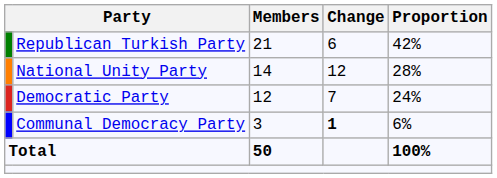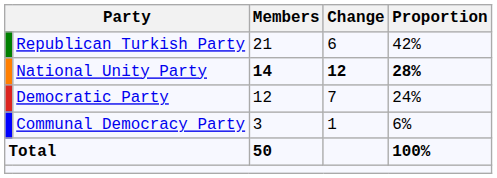National Unity Party | Members: normal -> bold
National Unity Party | Change: normal -> bold
National Unity Party | Proportion: normal -> bold
Communal Democracy Party | Change: bold -> normal
